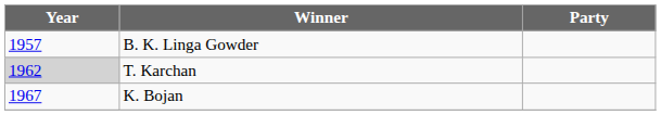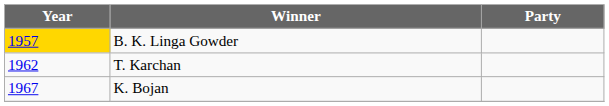B. K. Linga Gowder | Year: no background -> gold background
T. Karchan | Year: lightgrey background -> no background
